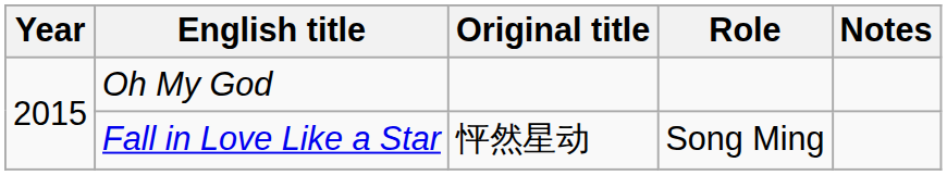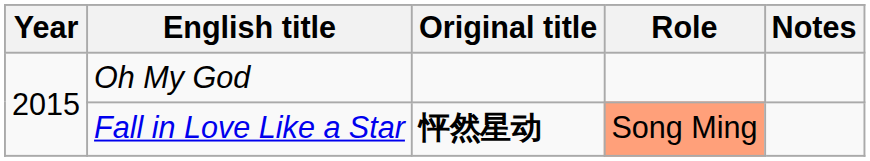Fall in Love Like a Star | Original title: normal -> bold
Fall in Love Like a Star | Role: no background -> lightsalmon background
